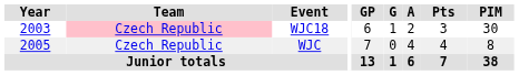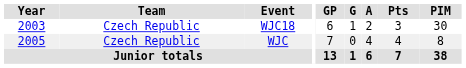WJC18 | Team: pink background -> no background
